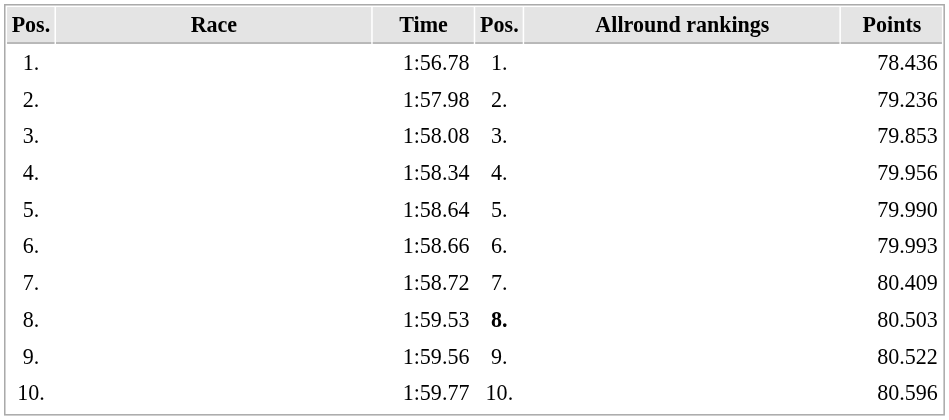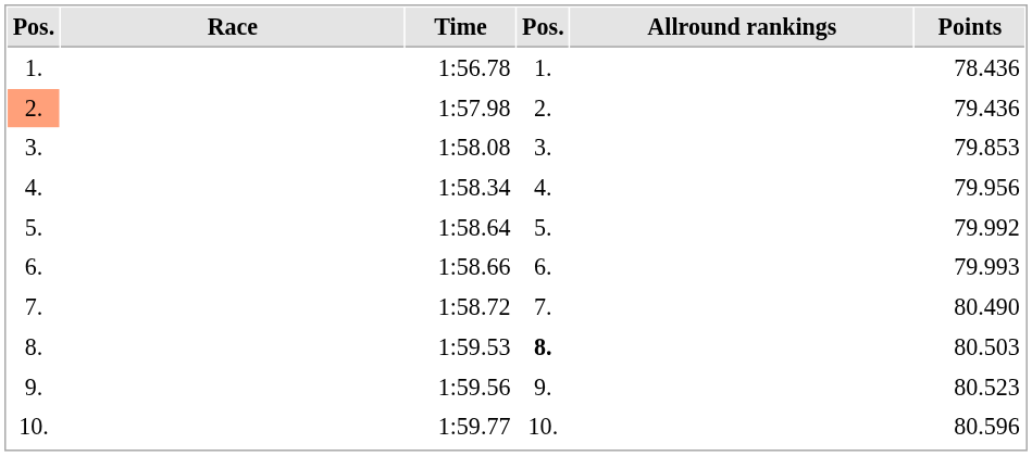row 3 | column 1: no background -> lightsalmon background
row 3 | Points: 79.236 -> 79.436
row 6 | Points: 79.990 -> 79.992
row 8 | Points: 80.409 -> 80.490
row 10 | Points: 80.522 -> 80.523
